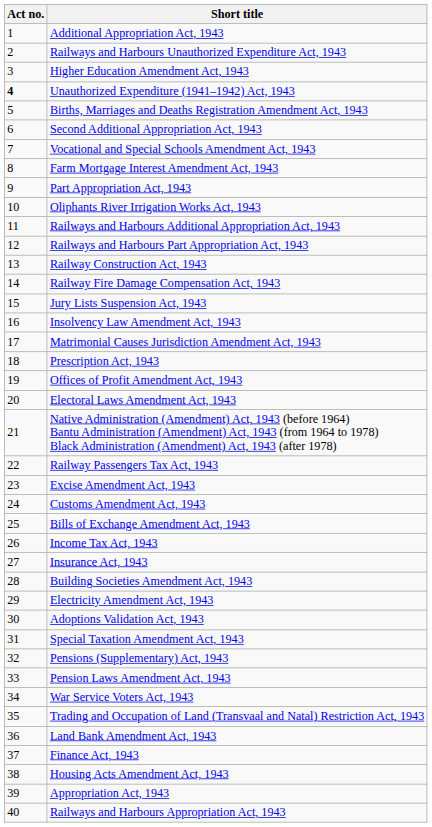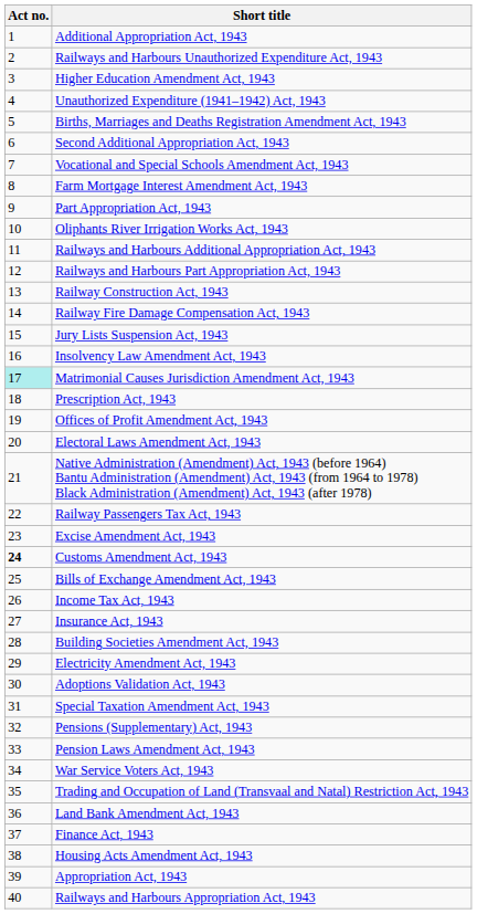Unauthorized Expenditure (1941–1942) Act, 1943 | Act no.: bold -> normal
Matrimonial Causes Jurisdiction Amendment Act, 1943 | Act no.: no background -> paleturquoise background
Customs Amendment Act, 1943 | Act no.: normal -> bold
